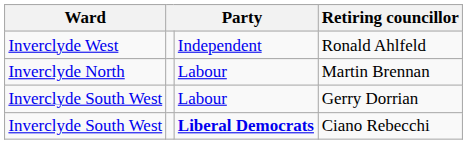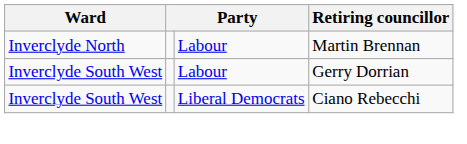- row: Inverclyde West | Independent | Ronald Ahlfeld
Ciano Rebecchi | column 3: bold -> normal
